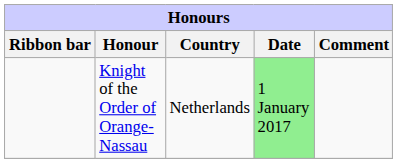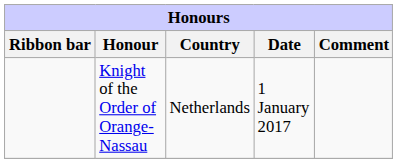Knight of the Order of Orange-Nassau | Date: lightgreen background -> no background
